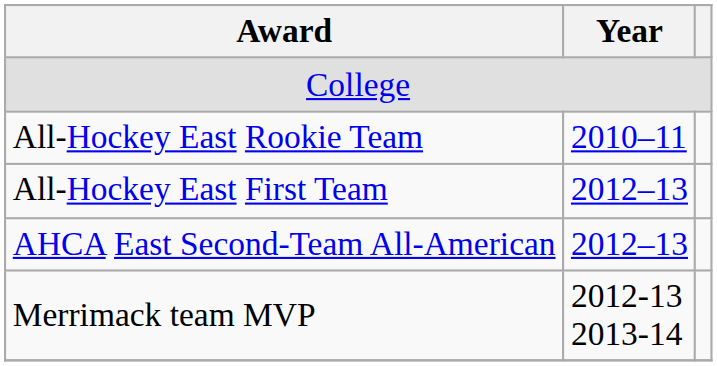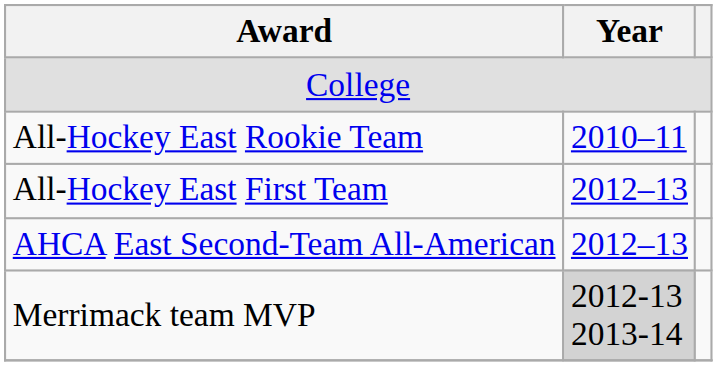Merrimack team MVP | Year: no background -> lightgrey background
